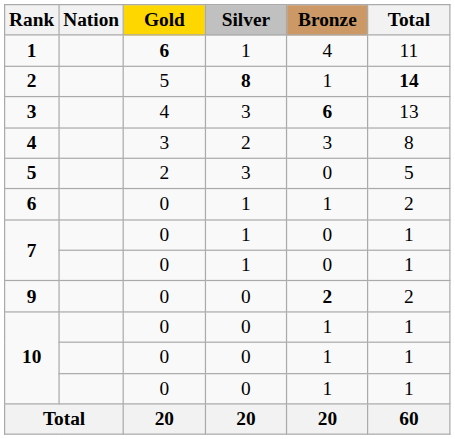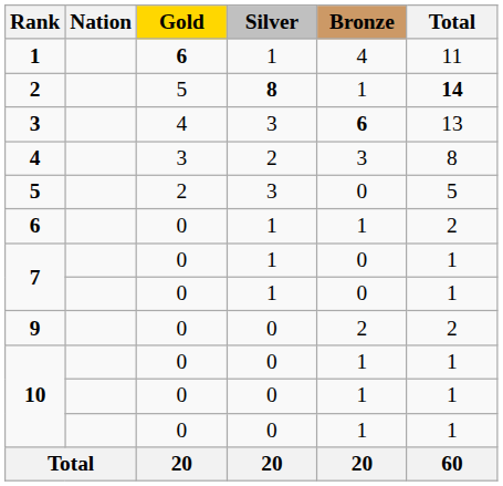9 | Bronze: bold -> normal
